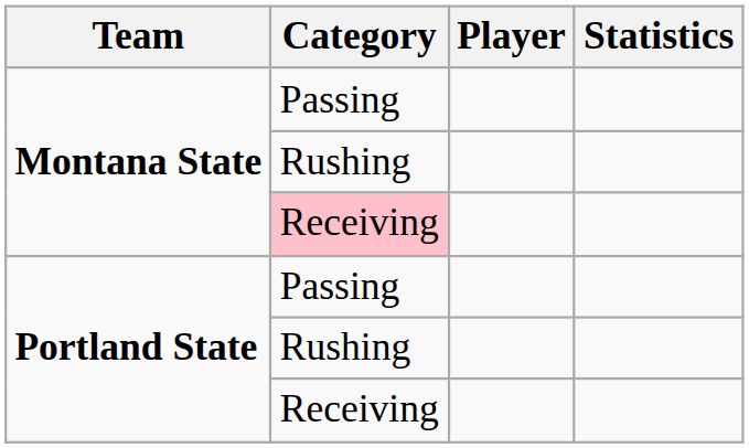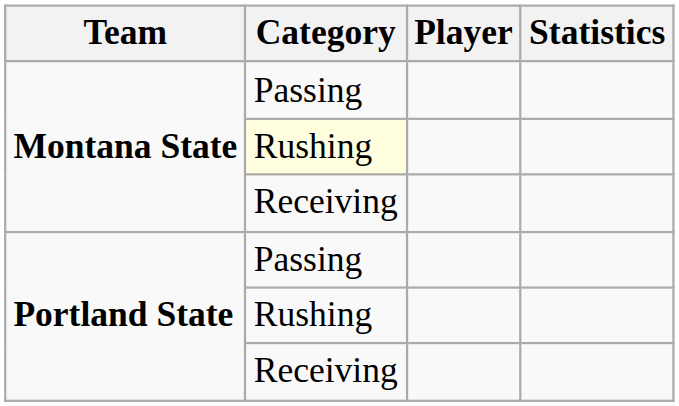Montana State / Rushing | Category: no background -> lightyellow background
Montana State / Receiving | Category: pink background -> no background
